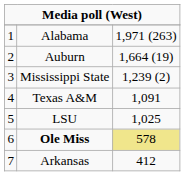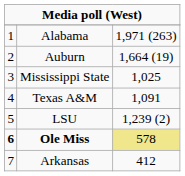Mississippi State | column 3: 1,239 (2) -> 1,025
LSU | column 3: 1,025 -> 1,239 (2)
Ole Miss | column 1: normal -> bold
